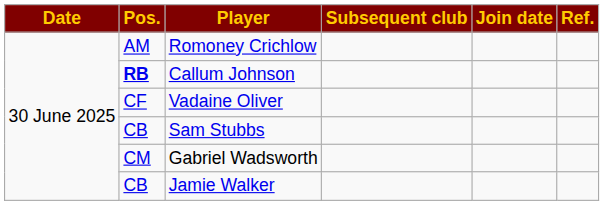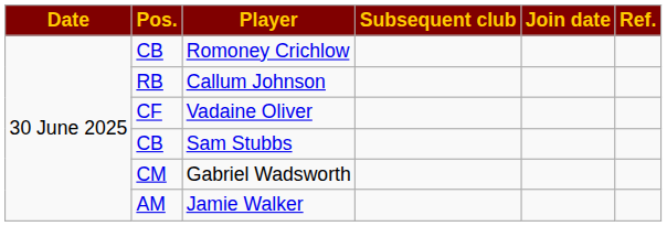Romoney Crichlow | Pos.: AM -> CB
Callum Johnson | Pos.: bold -> normal
Jamie Walker | Pos.: CB -> AM
